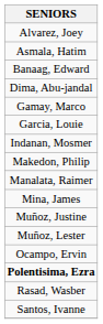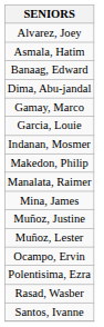row 15 | column 1: bold -> normal
